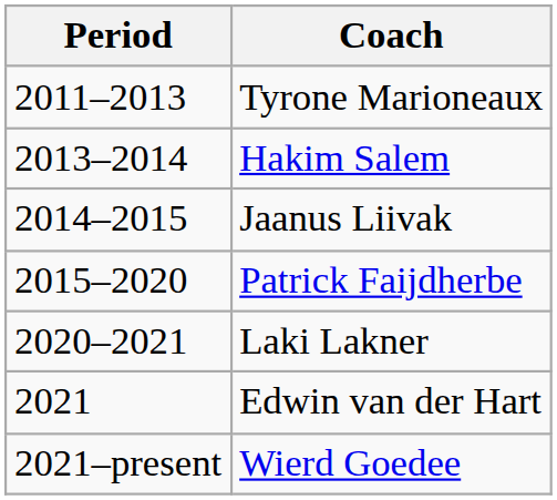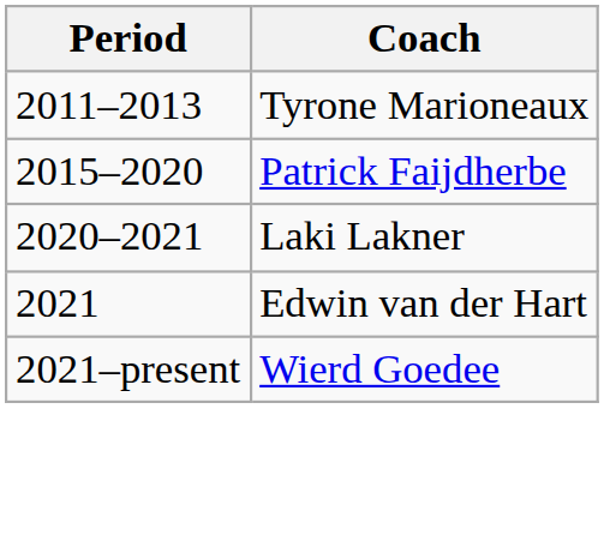- row: 2013–2014 | Hakim Salem
- row: 2014–2015 | Jaanus Liivak
